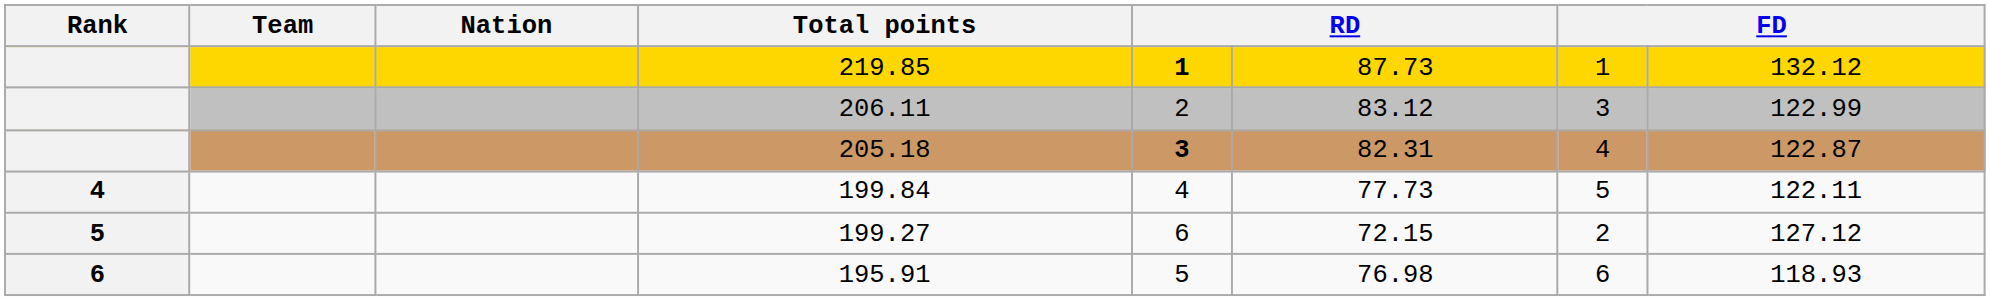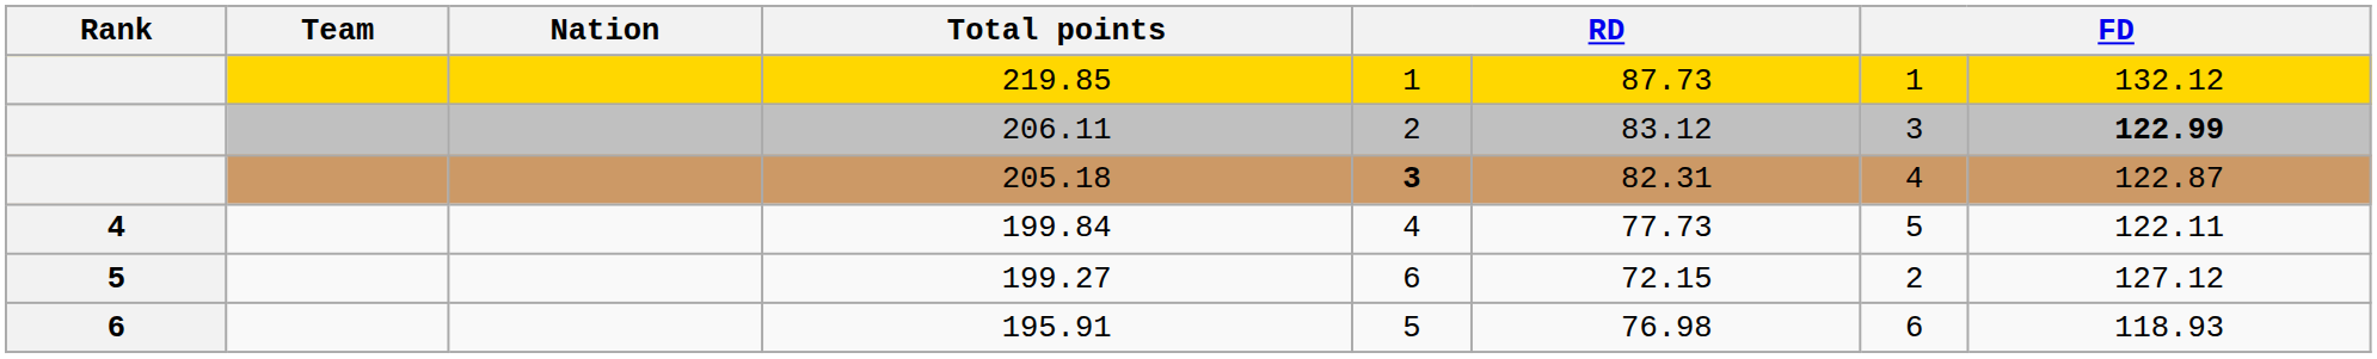219.85 | column 5: bold -> normal
206.11 | column 8: normal -> bold
